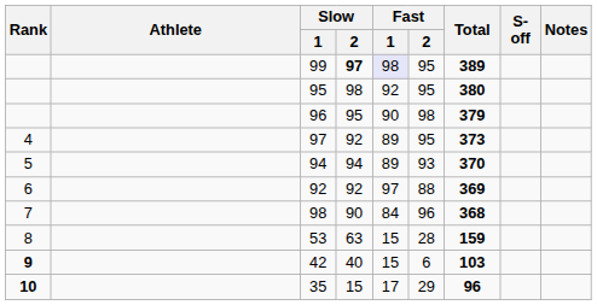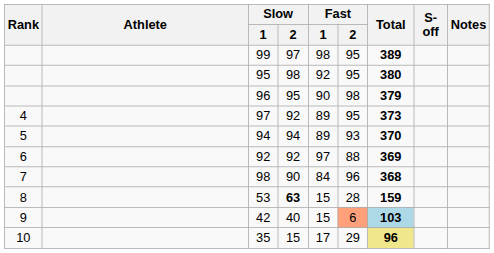99 | Slow / 2: bold -> normal
99 | Fast / 1: lavender background -> no background
53 | Slow / 2: normal -> bold
42 | Rank: bold -> normal
42 | Fast / 2: no background -> lightsalmon background
42 | Total: no background -> lightblue background
35 | Rank: bold -> normal
35 | Total: no background -> khaki background
